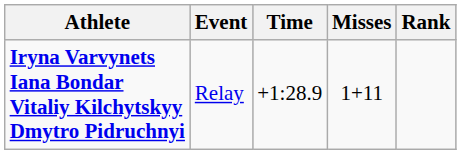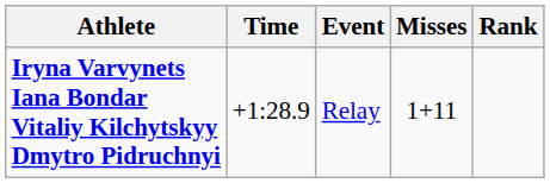columns swapped: Event <-> Time
